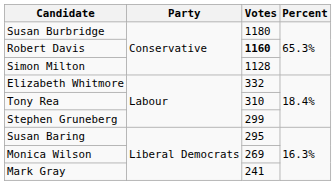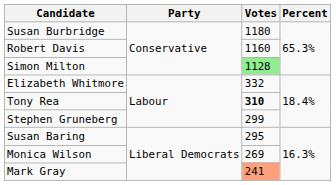Robert Davis | Votes: bold -> normal
Simon Milton | Votes: no background -> lightgreen background
Tony Rea | Votes: normal -> bold
Mark Gray | Votes: no background -> lightsalmon background
